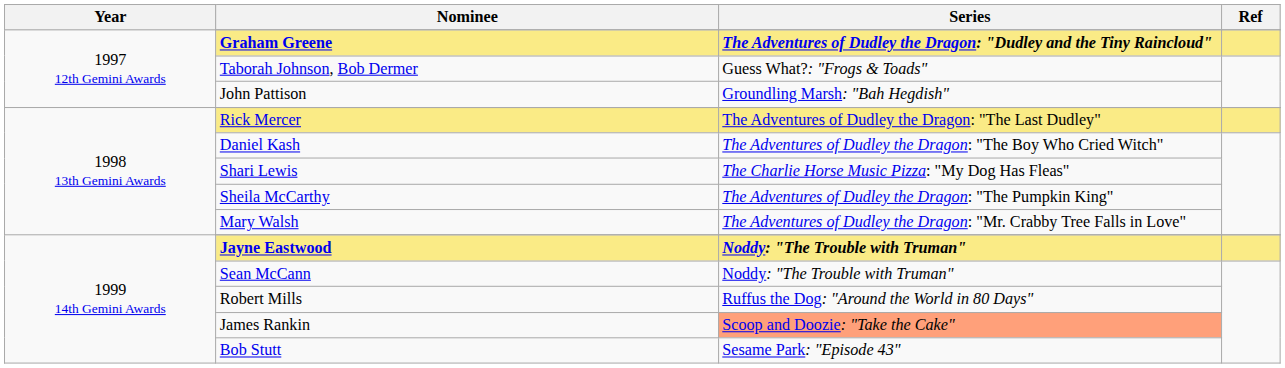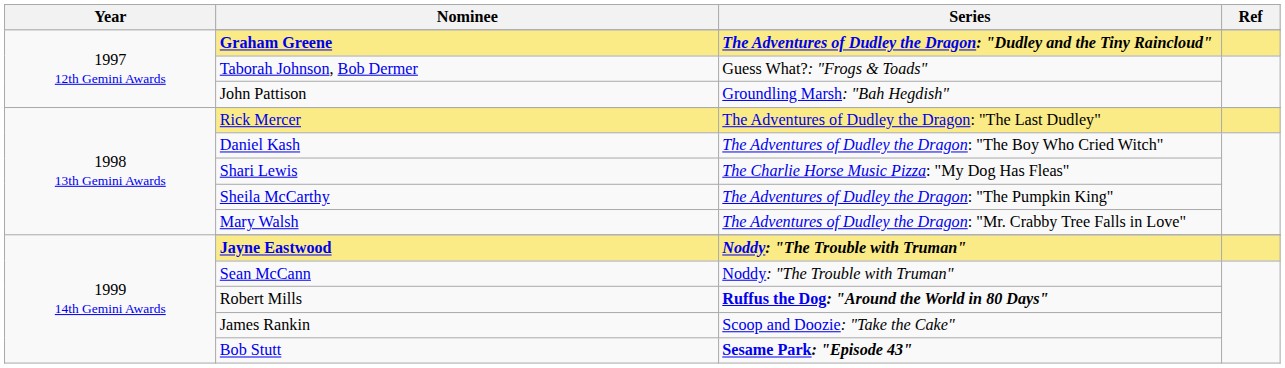Robert Mills | Series: normal -> bold
James Rankin | Series: lightsalmon background -> no background
Bob Stutt | Series: normal -> bold
